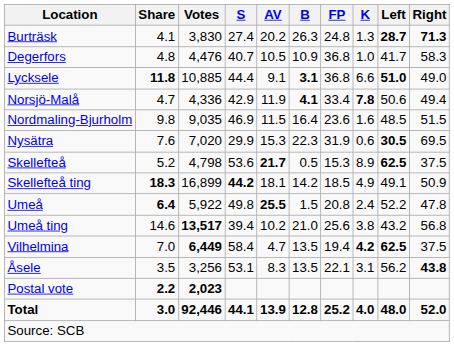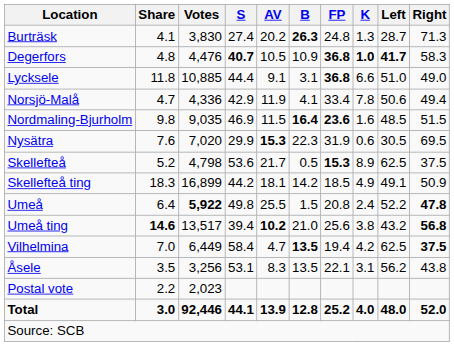Burträsk | B: normal -> bold
Burträsk | Left: bold -> normal
Burträsk | Right: bold -> normal
Degerfors | S: normal -> bold
Degerfors | FP: normal -> bold
Degerfors | K: normal -> bold
Degerfors | Left: normal -> bold
Lycksele | Share: bold -> normal
Lycksele | B: bold -> normal
Lycksele | FP: normal -> bold
Lycksele | Left: bold -> normal
Norsjö-Malå | B: bold -> normal
Norsjö-Malå | K: bold -> normal
Nordmaling-Bjurholm | B: normal -> bold
Nordmaling-Bjurholm | FP: normal -> bold
Nysätra | AV: normal -> bold
Nysätra | Left: bold -> normal
Skellefteå | AV: bold -> normal
Skellefteå | FP: normal -> bold
Skellefteå | Left: bold -> normal
Skellefteå ting | Share: bold -> normal
Skellefteå ting | S: bold -> normal
Umeå | Share: bold -> normal
Umeå | Votes: normal -> bold
Umeå | AV: bold -> normal
Umeå | Right: normal -> bold
Umeå ting | Share: normal -> bold
Umeå ting | Votes: bold -> normal
Umeå ting | AV: normal -> bold
Umeå ting | Right: normal -> bold
Vilhelmina | Votes: bold -> normal
Vilhelmina | B: normal -> bold
Vilhelmina | K: bold -> normal
Vilhelmina | Left: bold -> normal
Vilhelmina | Right: normal -> bold
Åsele | Right: bold -> normal
Postal vote | Share: bold -> normal
Postal vote | Votes: bold -> normal
